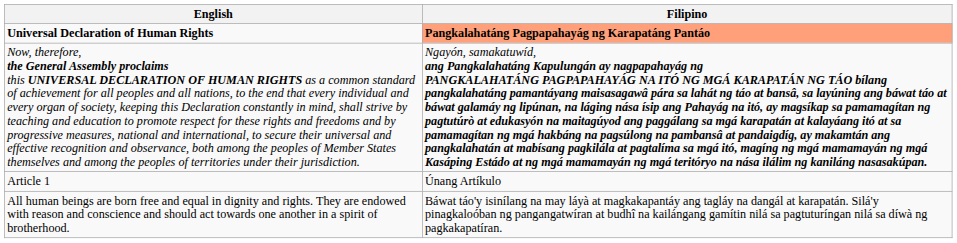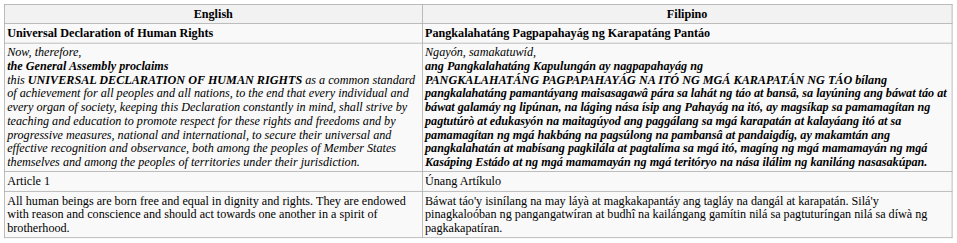Universal Declaration of Human Rights | Filipino: lightsalmon background -> no background
